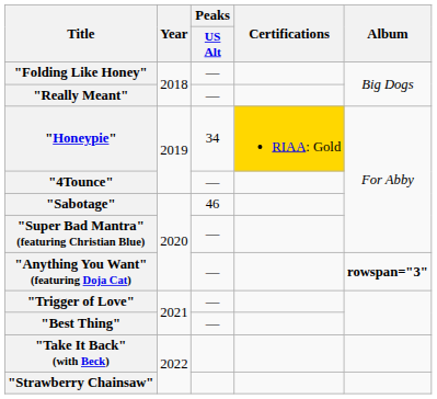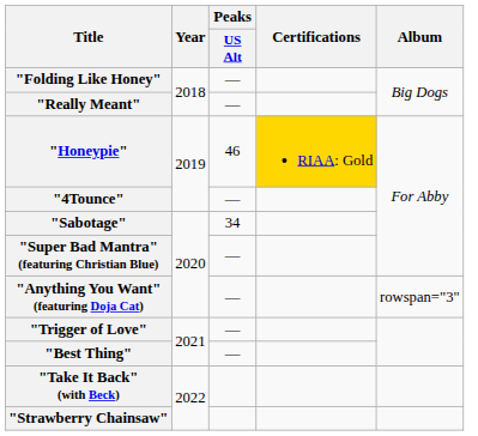"Honeypie" | Peaks / US Alt: 34 -> 46
"Sabotage" | Peaks / US Alt: 46 -> 34
"Anything You Want" (featuring Doja Cat) | Album: bold -> normal
